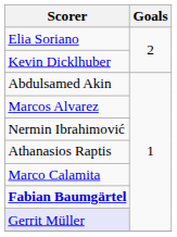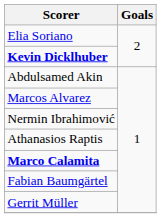Kevin Dicklhuber | Scorer: normal -> bold
Marco Calamita | Scorer: normal -> bold
Fabian Baumgärtel | Scorer: bold -> normal
Gerrit Müller | Scorer: lavender background -> no background
